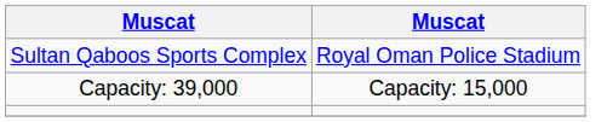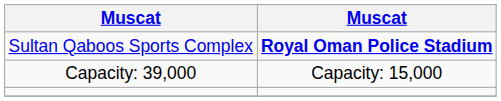row 2 | column 2: normal -> bold
